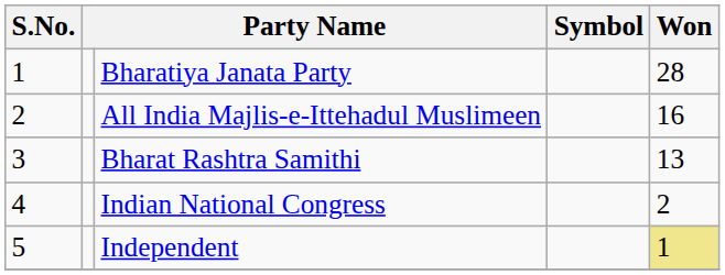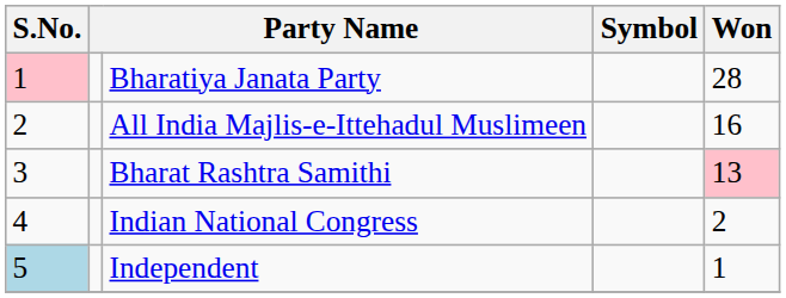Bharatiya Janata Party | S.No.: no background -> pink background
Bharat Rashtra Samithi | Won: no background -> pink background
Independent | S.No.: no background -> lightblue background
Independent | Won: khaki background -> no background
